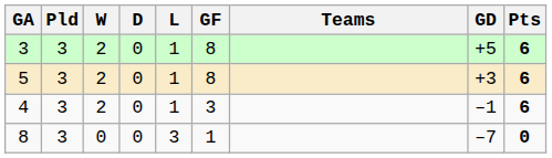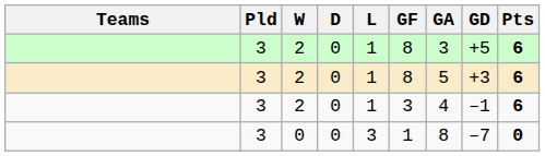columns swapped: Teams <-> GA
